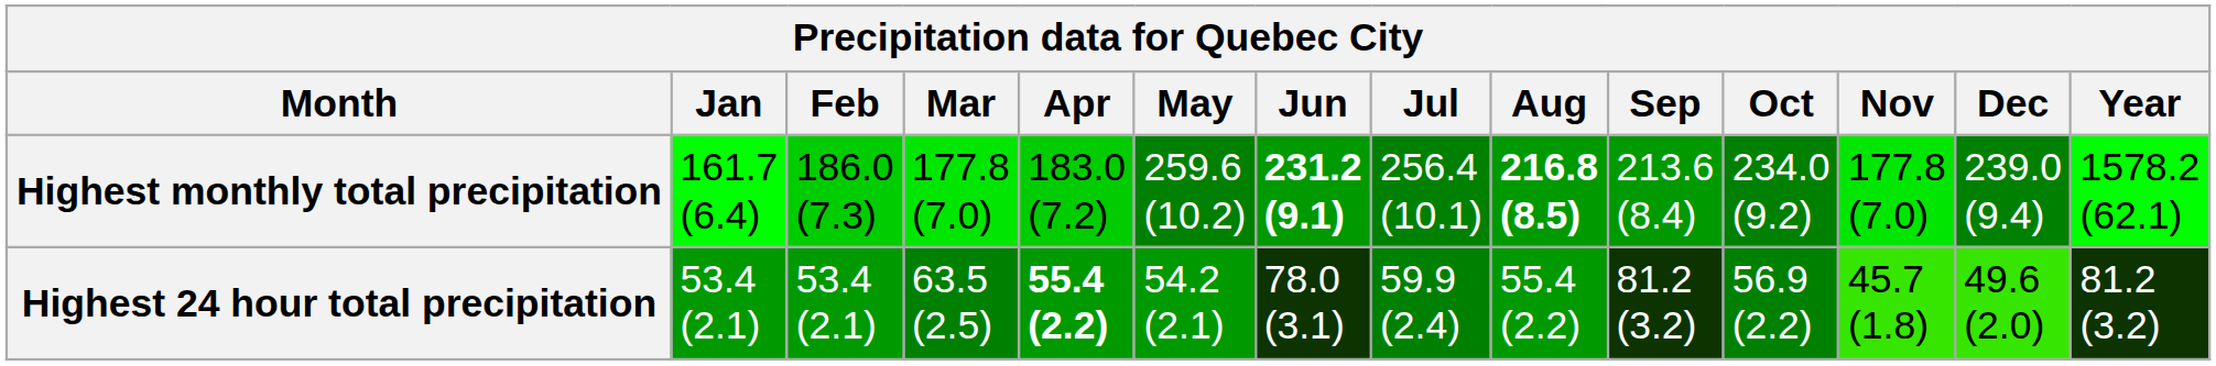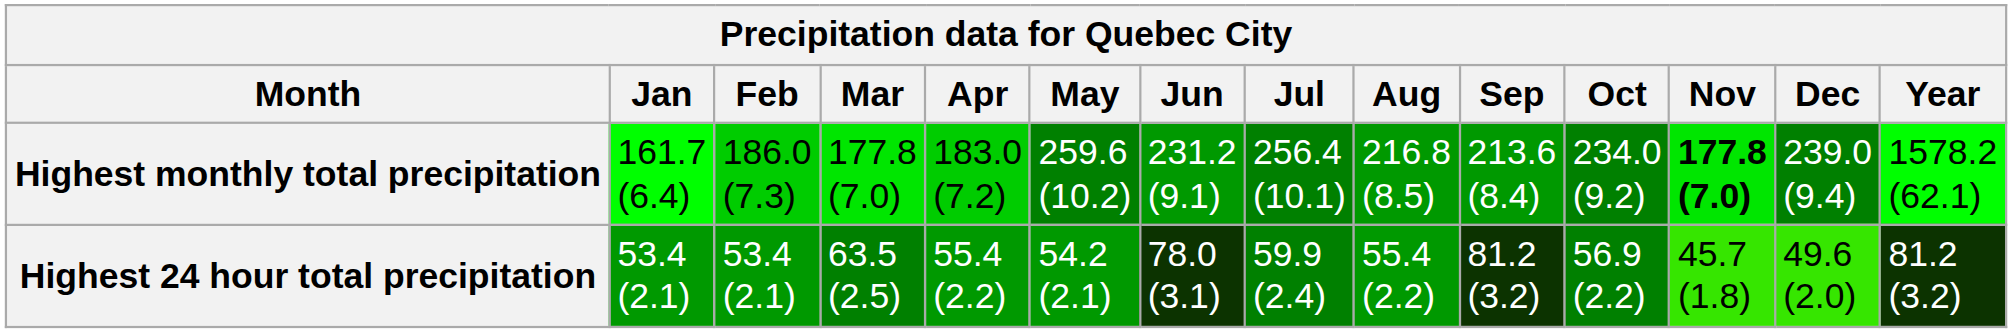row 3 | Jun: bold -> normal
row 3 | Aug: bold -> normal
row 3 | Nov: normal -> bold
row 4 | Apr: bold -> normal
